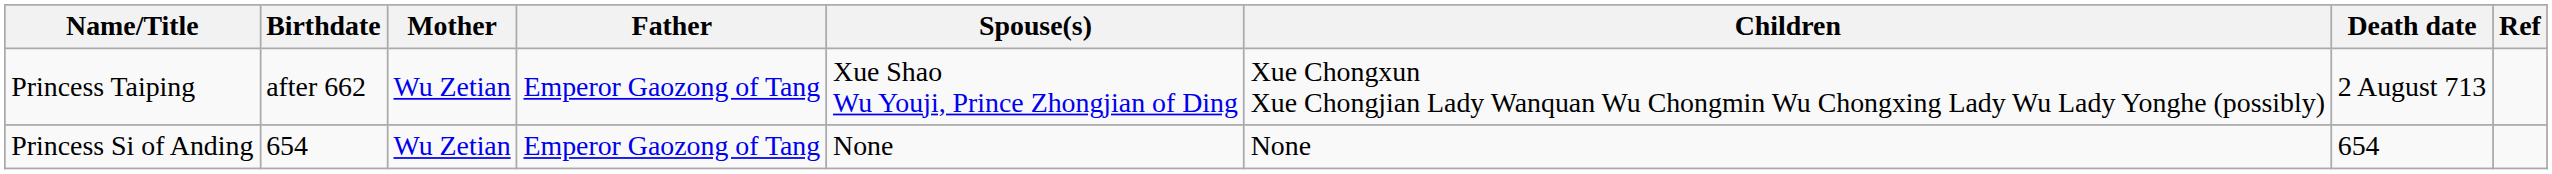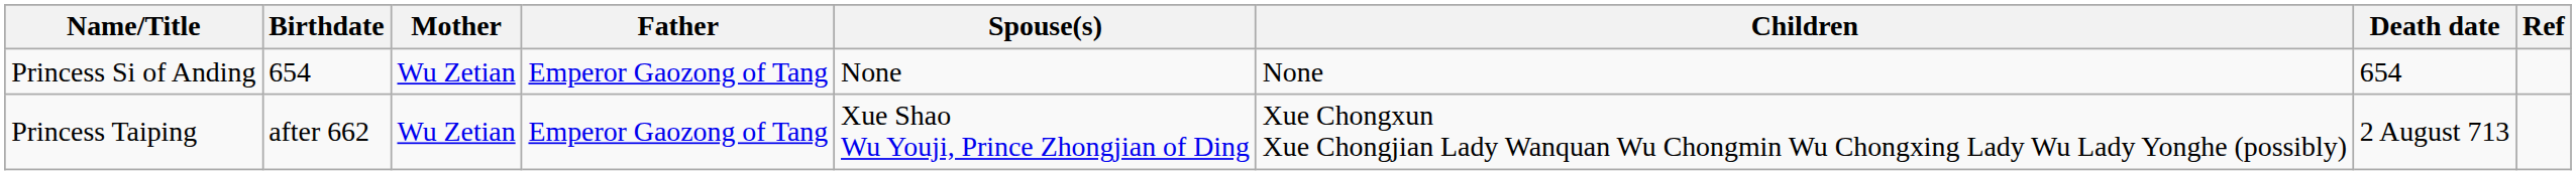rows swapped: Princess Taiping <-> Princess Si of Anding
